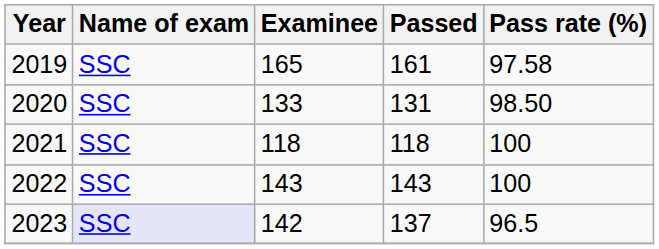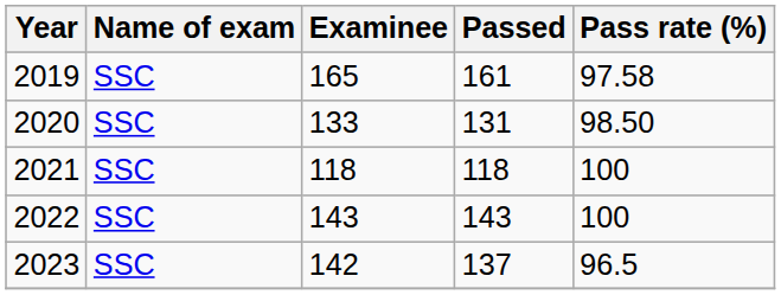2023 | Name of exam: lavender background -> no background
